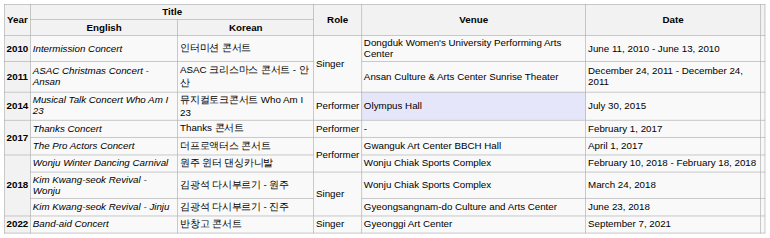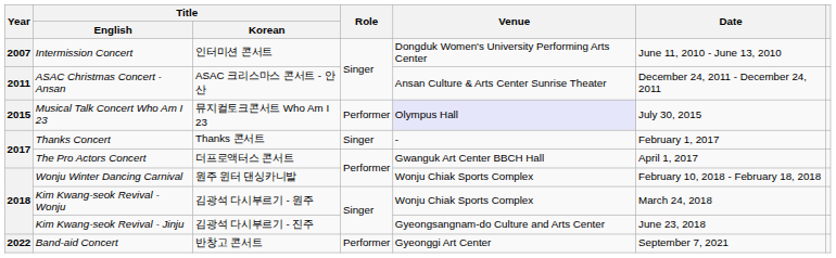Intermission Concert | Year: 2010 -> 2007
Musical Talk Concert Who Am I 23 | Year: 2014 -> 2015
Thanks Concert | Role: Performer -> Singer
Band-aid Concert | Role: Singer -> Performer
